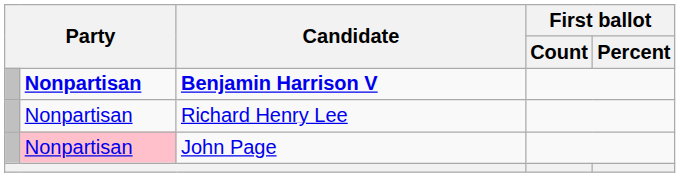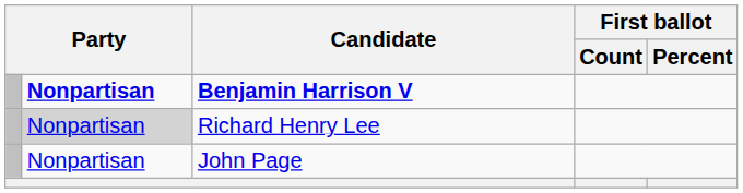Richard Henry Lee | column 2: no background -> lightgrey background
John Page | column 2: pink background -> no background
